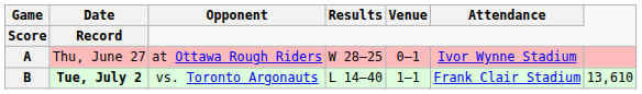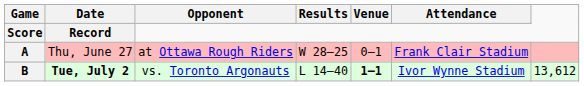A | Attendance: Ivor Wynne Stadium -> Frank Clair Stadium
B | Venue: normal -> bold
B | Attendance: Frank Clair Stadium -> Ivor Wynne Stadium
B | column 7: 13,610 -> 13,612
